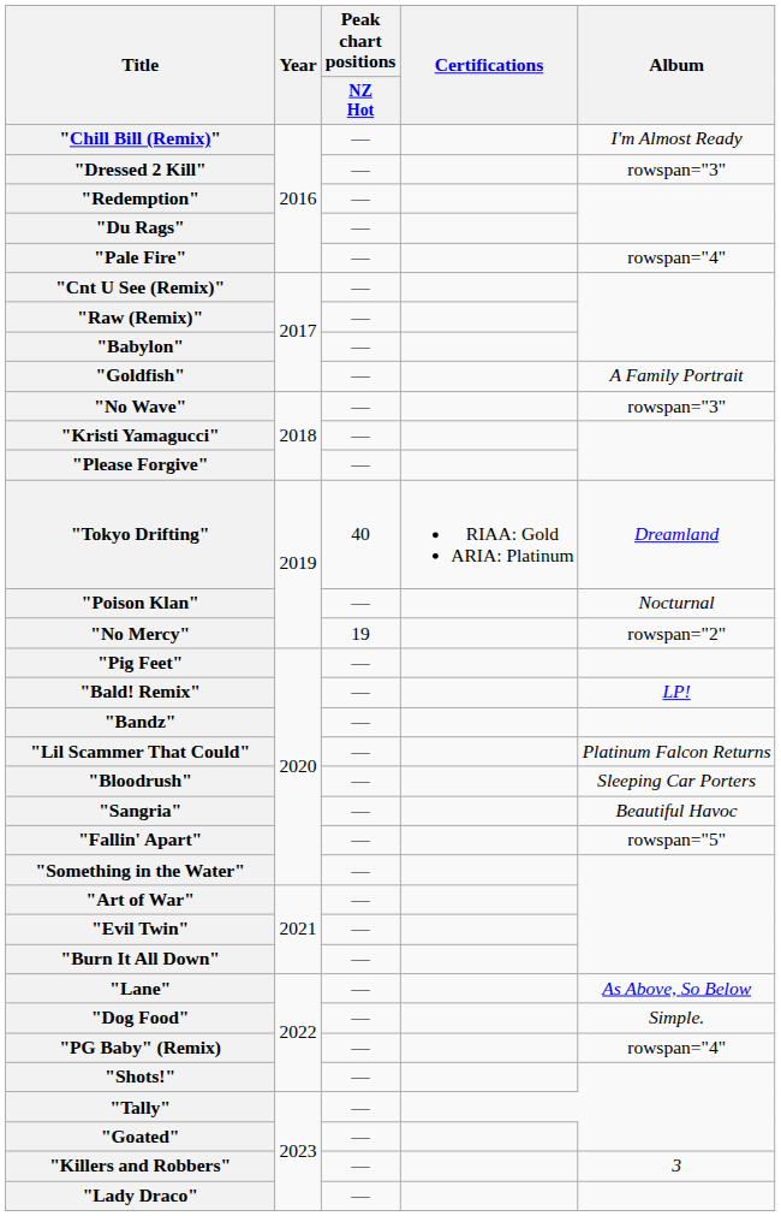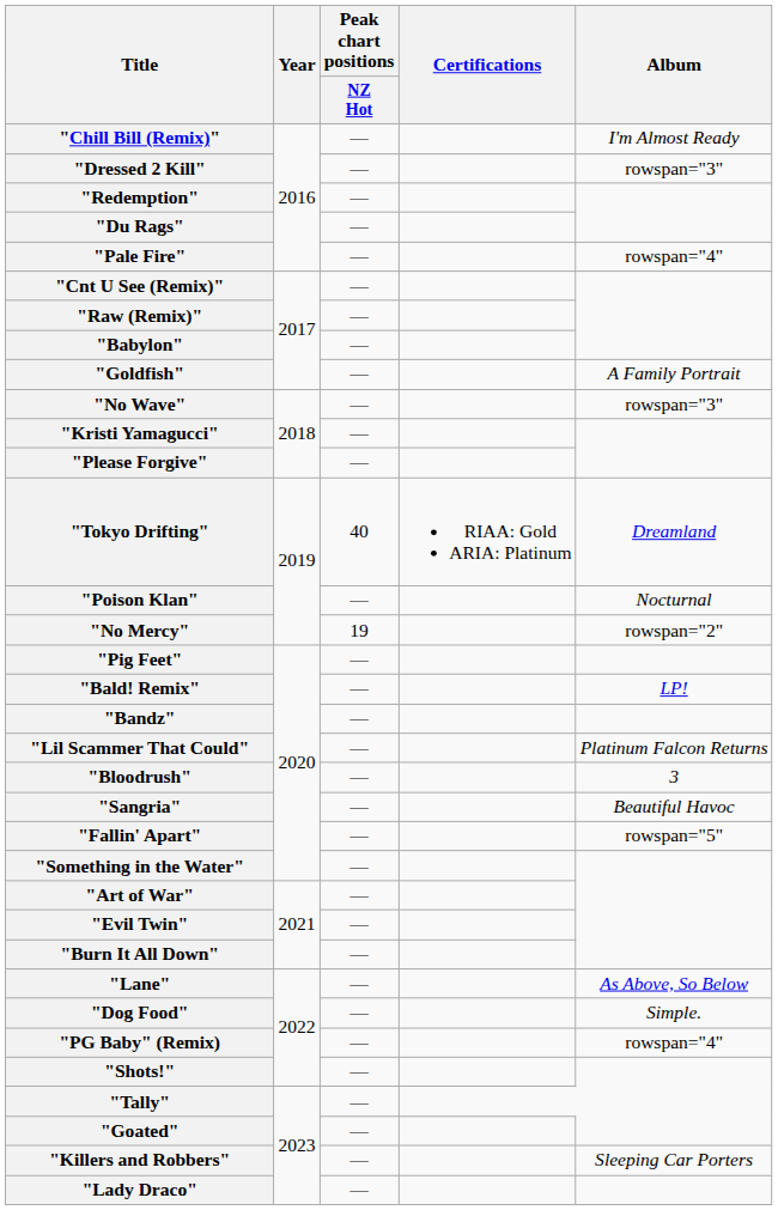"Bloodrush" | Album: Sleeping Car Porters -> 3
"Killers and Robbers" | Album: 3 -> Sleeping Car Porters
